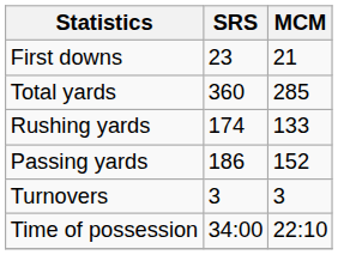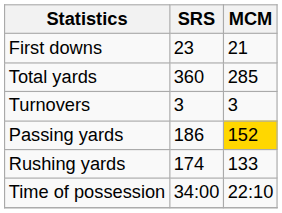rows swapped: Rushing yards <-> Turnovers
Passing yards | MCM: no background -> gold background
